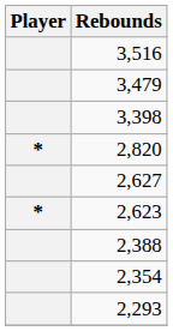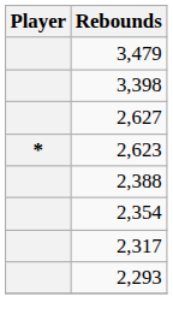- row: 3,516
- row: * | 2,820
+ row: 2,317
